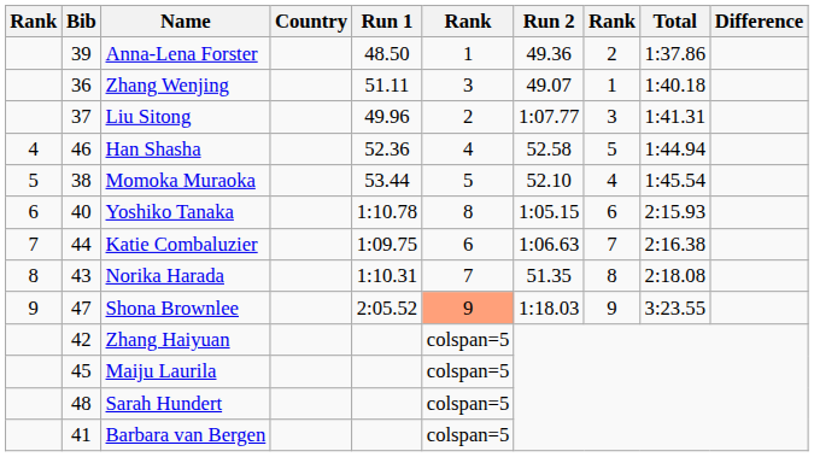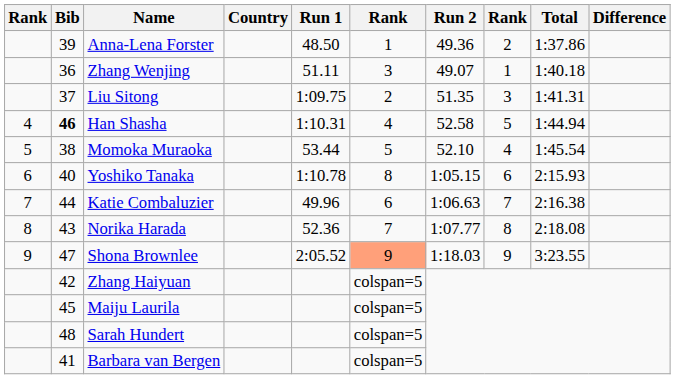Liu Sitong | Run 1: 49.96 -> 1:09.75
Liu Sitong | Run 2: 1:07.77 -> 51.35
Han Shasha | Bib: normal -> bold
Han Shasha | Run 1: 52.36 -> 1:10.31
Katie Combaluzier | Run 1: 1:09.75 -> 49.96
Norika Harada | Run 1: 1:10.31 -> 52.36
Norika Harada | Run 2: 51.35 -> 1:07.77
